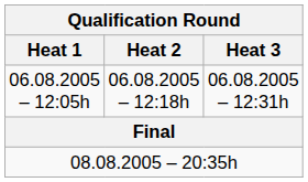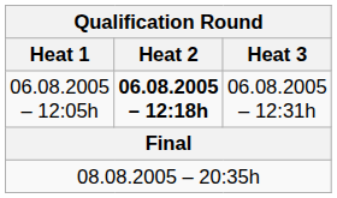06.08.2005 – 12:05h | Heat 2: normal -> bold
